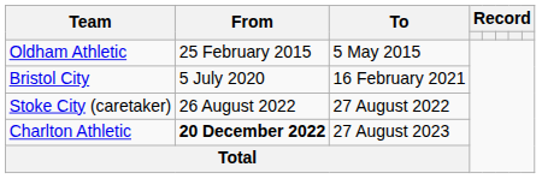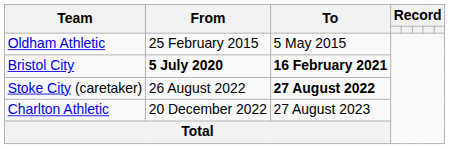Bristol City | From: normal -> bold
Bristol City | To: normal -> bold
Stoke City (caretaker) | To: normal -> bold
Charlton Athletic | From: bold -> normal
